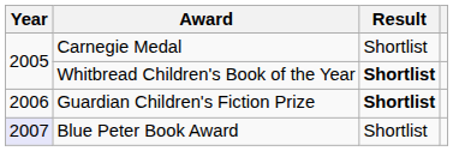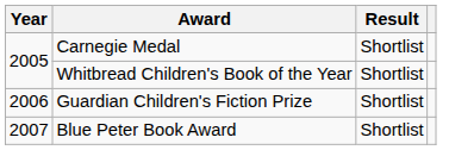Whitbread Children's Book of the Year | Result: bold -> normal
Guardian Children's Fiction Prize | Result: bold -> normal
Blue Peter Book Award | Year: lavender background -> no background
